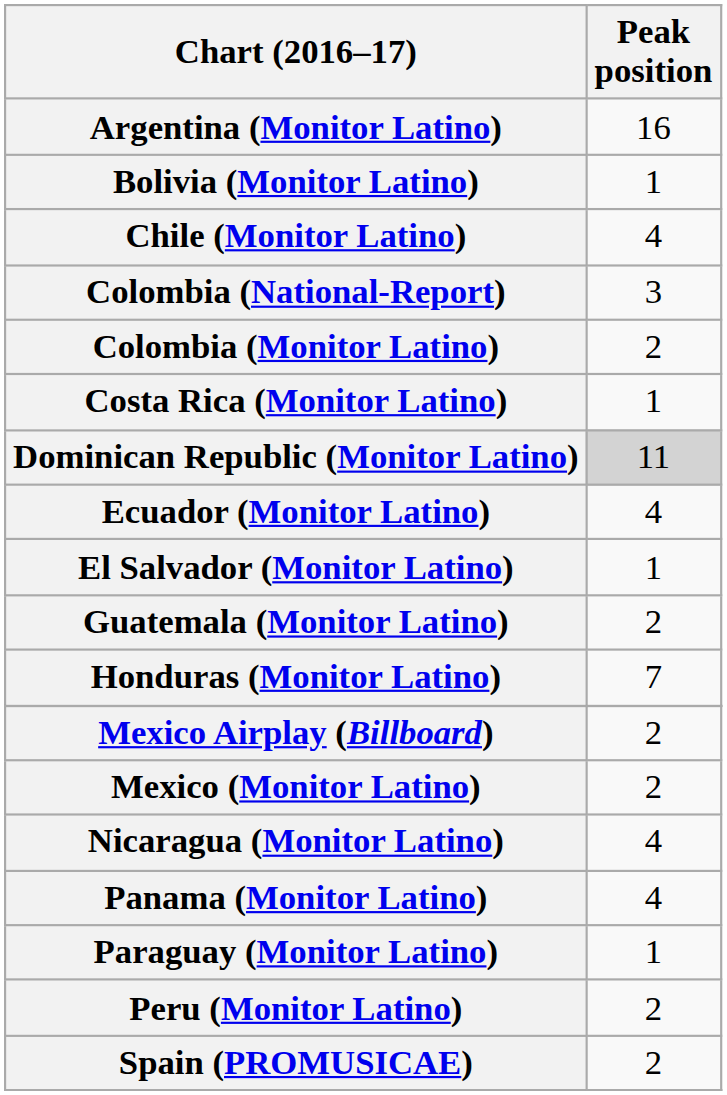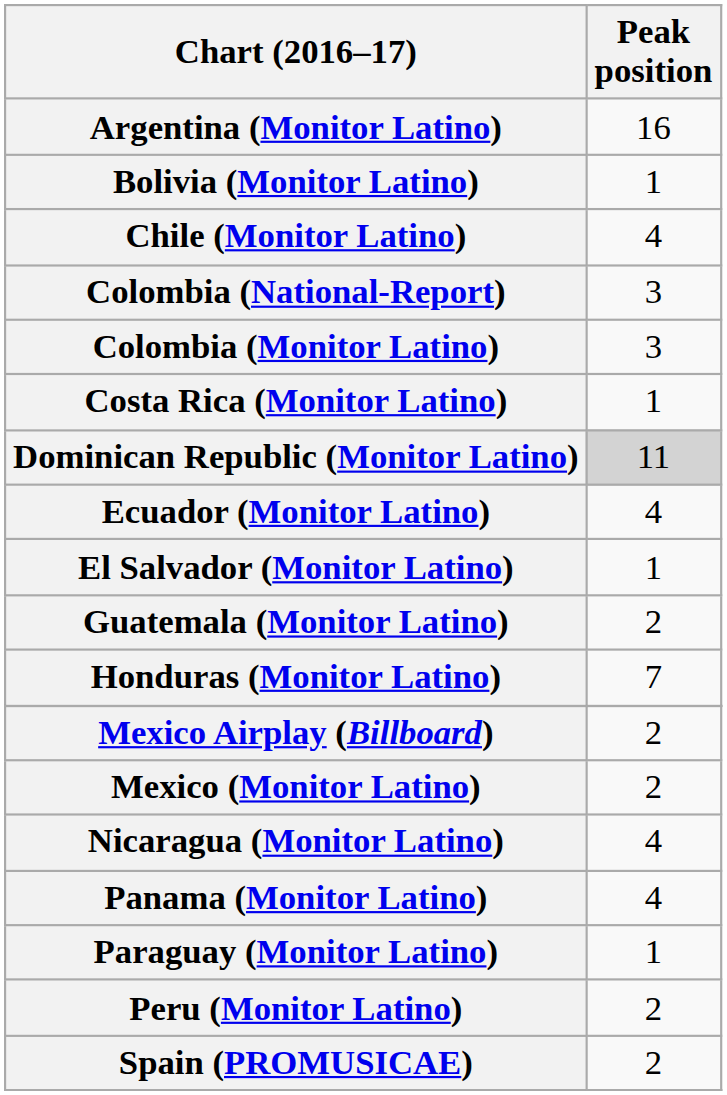Colombia (Monitor Latino) | Peak position: 2 -> 3
